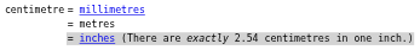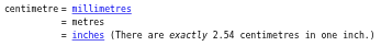= inches (There are exactly 2.54 centimetres in one inch.) | column 2: lightgrey background -> no background
